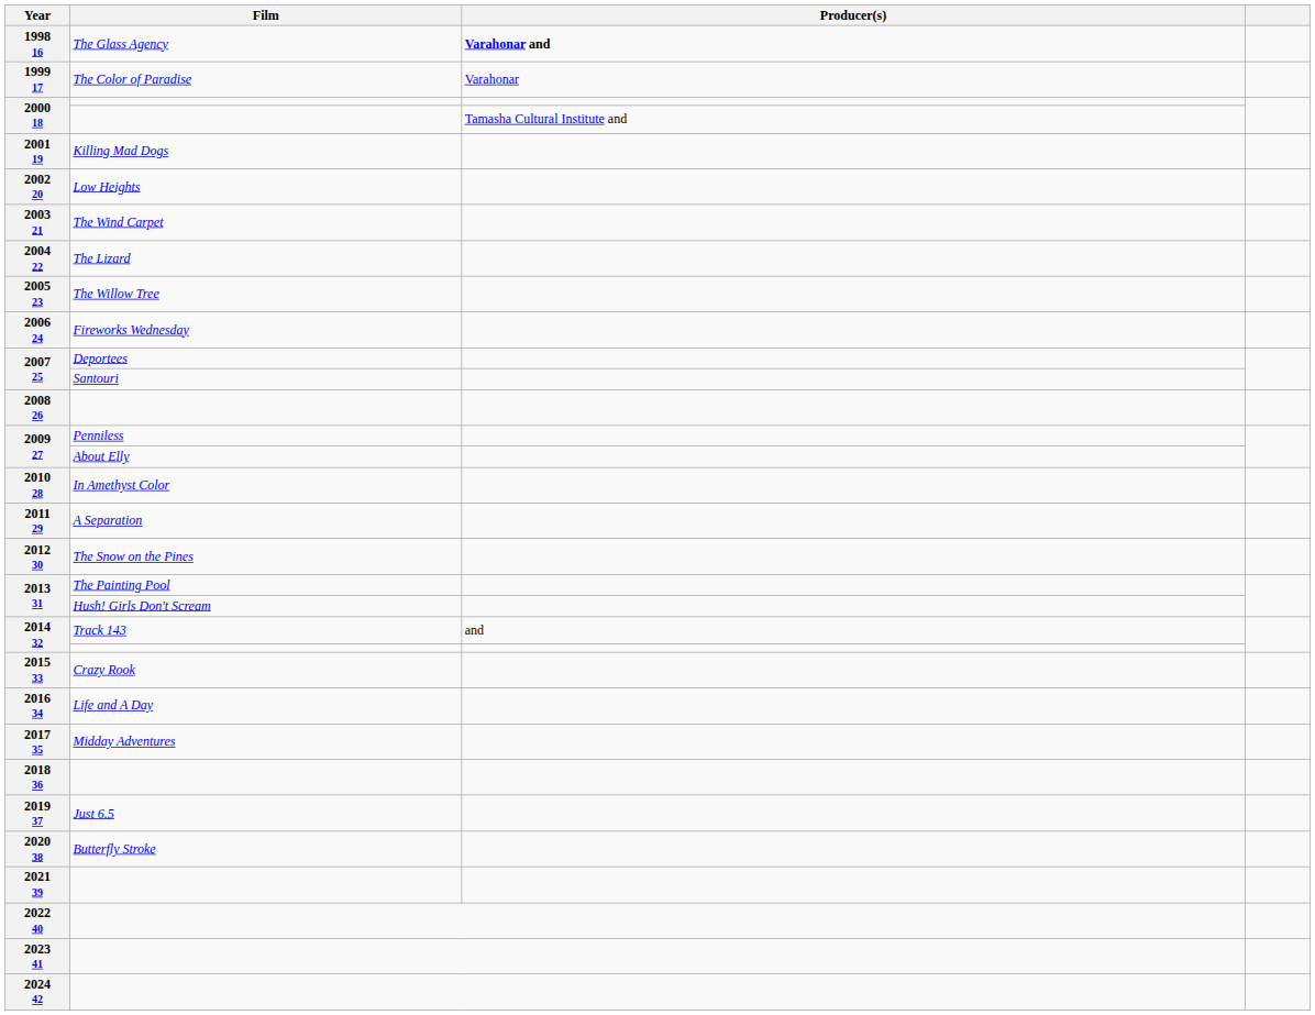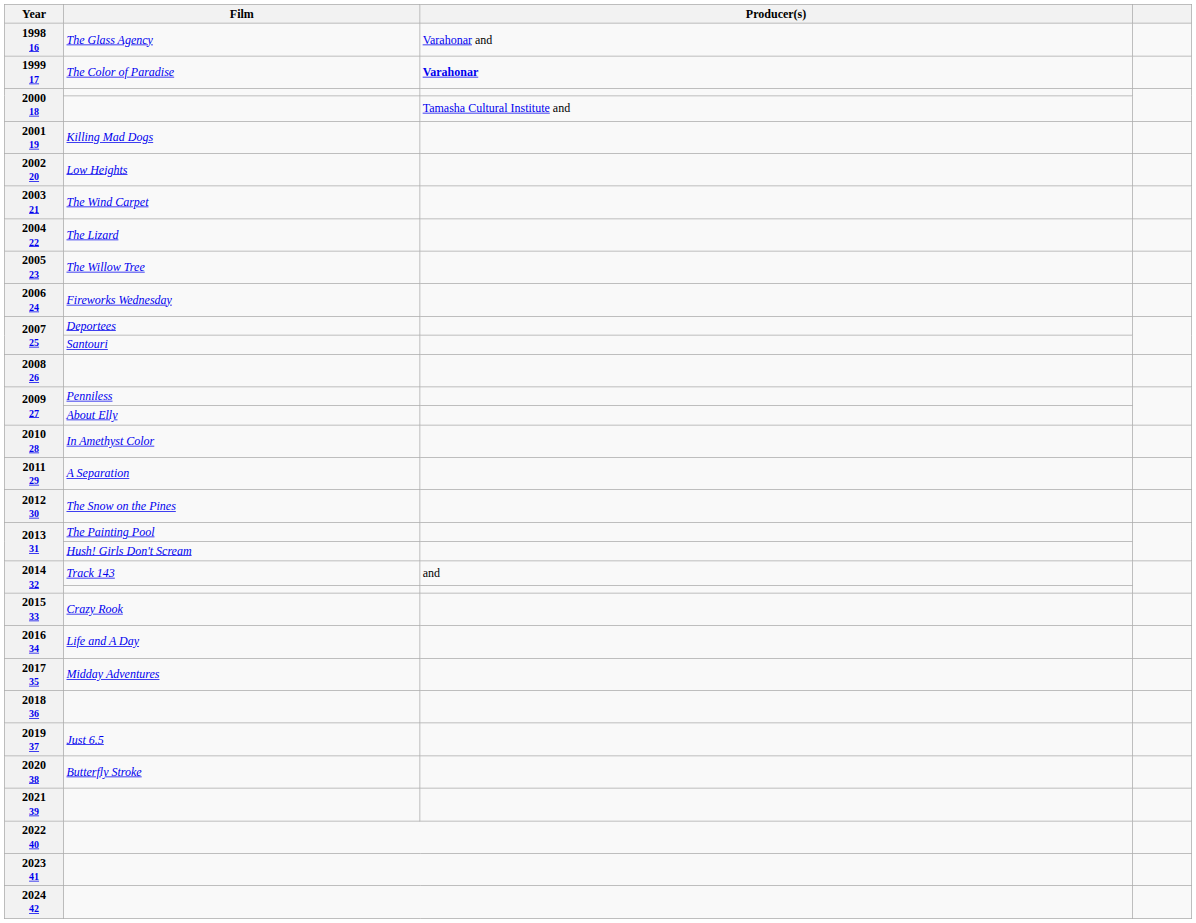1998 16 | Producer(s): bold -> normal
1999 17 | Producer(s): normal -> bold
